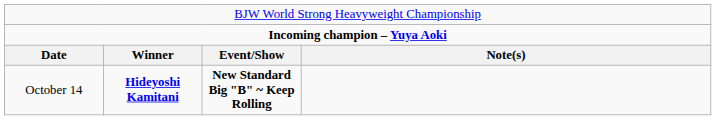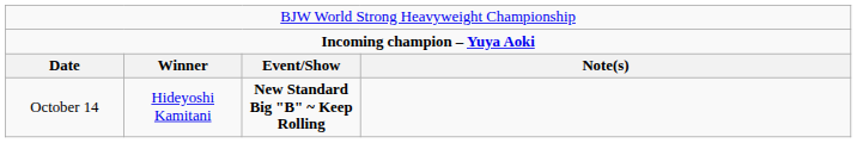October 14 | column 2: bold -> normal
